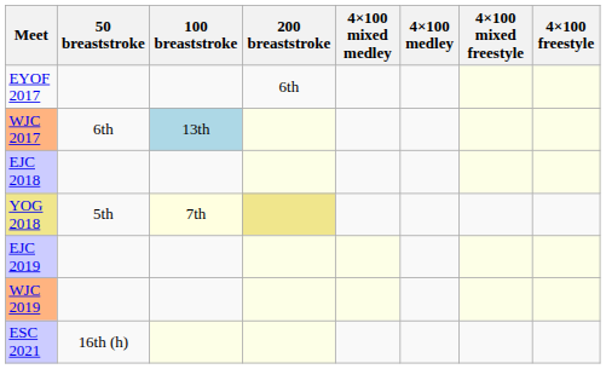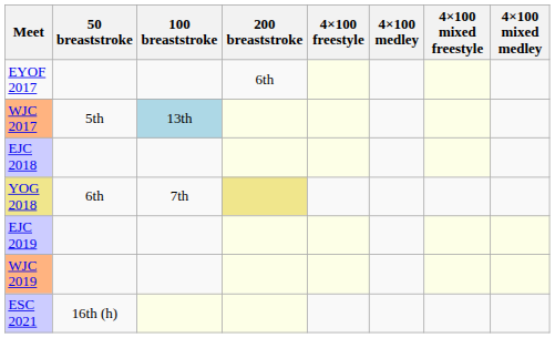columns swapped: 4×100 freestyle <-> 4×100 mixed medley
WJC 2017 | 50 breaststroke: 6th -> 5th
YOG 2018 | 50 breaststroke: 5th -> 6th
YOG 2018 | 100 breaststroke: lightyellow background -> no background
